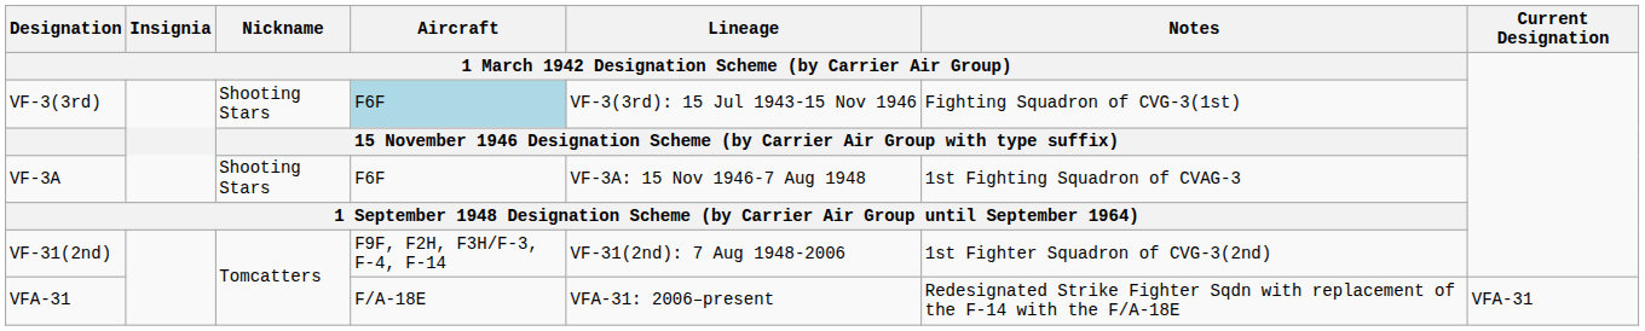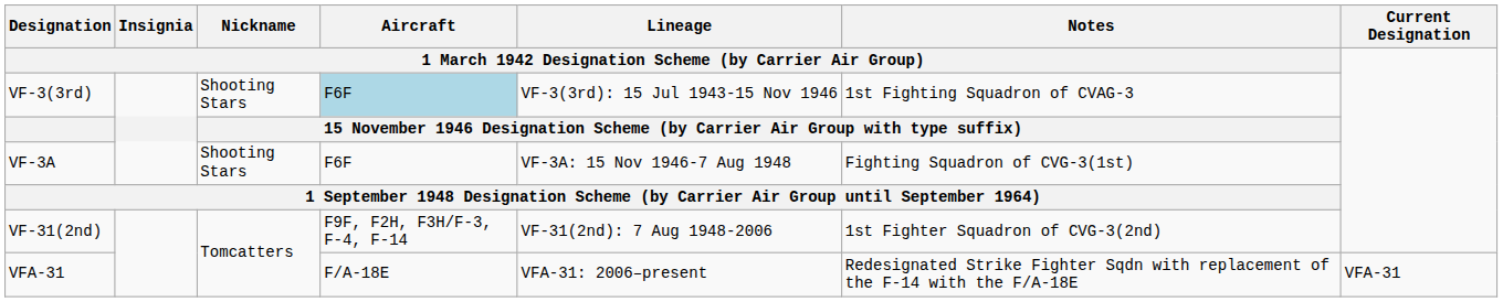VF-3(3rd) | column 6: Fighting Squadron of CVG-3(1st) -> 1st Fighting Squadron of CVAG-3
VF-3A | column 6: 1st Fighting Squadron of CVAG-3 -> Fighting Squadron of CVG-3(1st)
